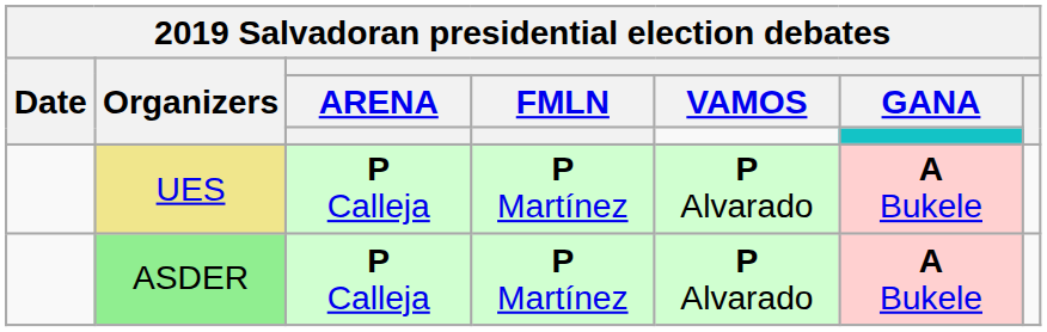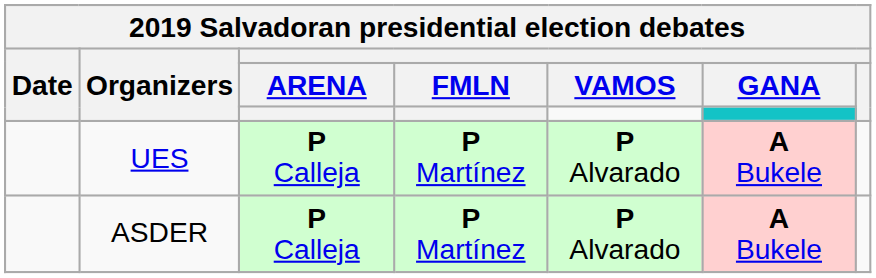UES | 2019 Salvadoran presidential election debates / Organizers: khaki background -> no background
ASDER | 2019 Salvadoran presidential election debates / Organizers: lightgreen background -> no background
